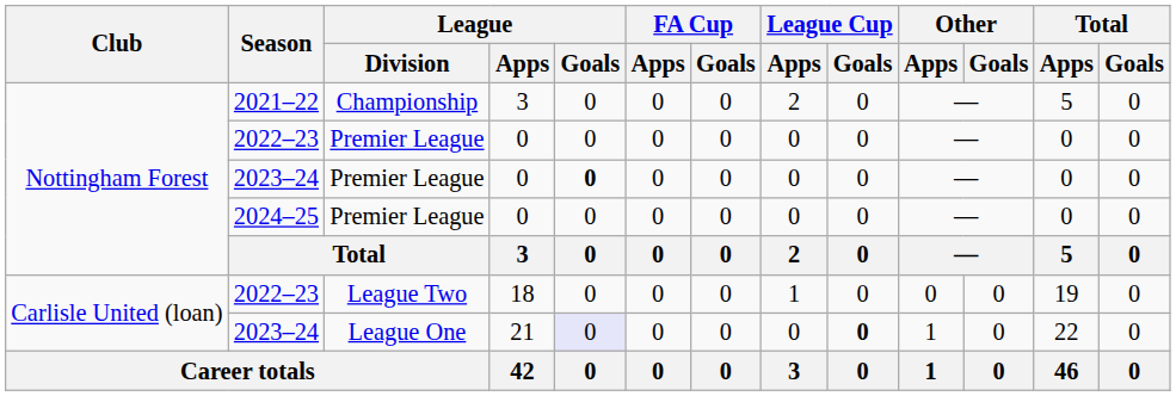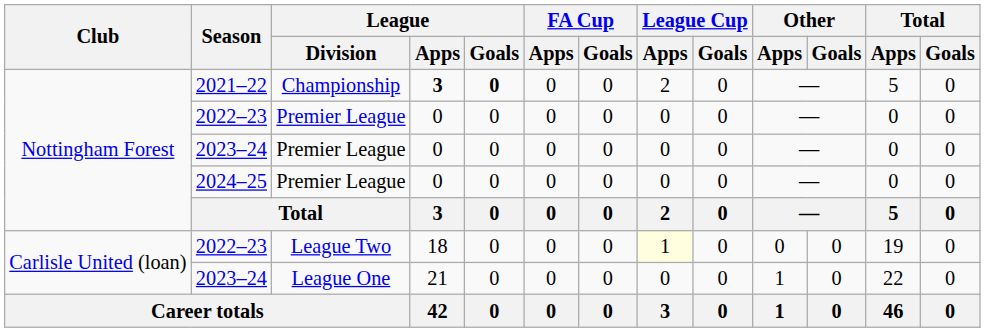2021–22 | League / Apps: normal -> bold
2021–22 | League / Goals: normal -> bold
2023–24 / Premier League | League / Goals: bold -> normal
2022–23 / League Two | League Cup / Apps: no background -> lightyellow background
2023–24 / League One | League / Goals: lavender background -> no background
2023–24 / League One | League Cup / Goals: bold -> normal
